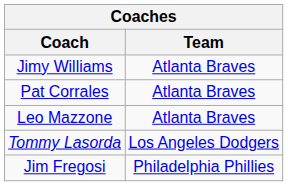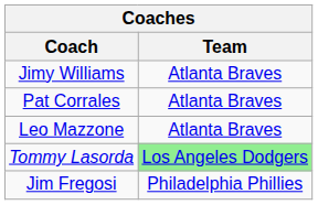Tommy Lasorda | Team: no background -> lightgreen background
